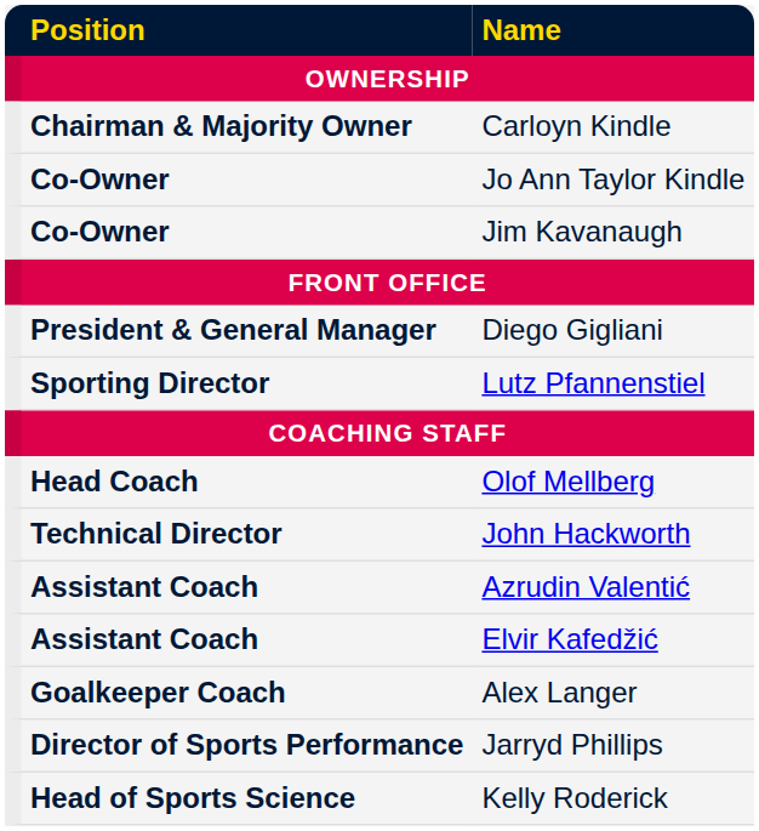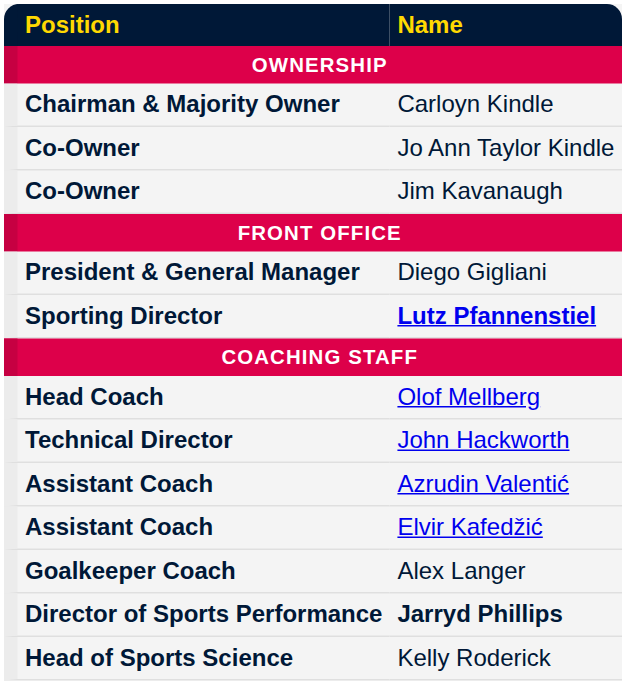Lutz Pfannenstiel | Name: normal -> bold
Jarryd Phillips | Name: normal -> bold
